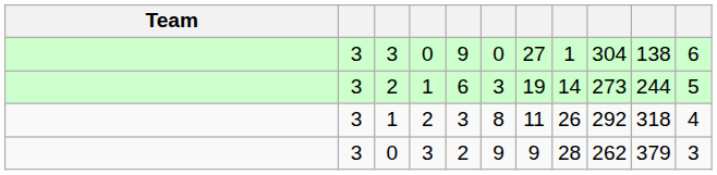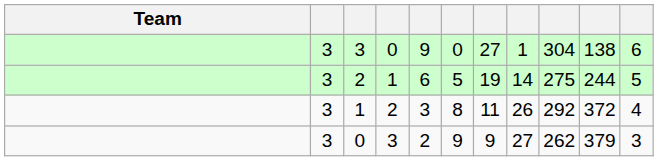row 3 | column 6: 3 -> 5
row 3 | column 9: 273 -> 275
row 4 | column 10: 318 -> 372
row 5 | column 8: 28 -> 27
